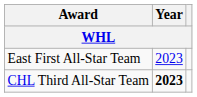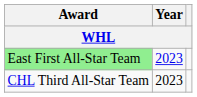row 3 | Award: no background -> lightgreen background
row 4 | Year: bold -> normal
